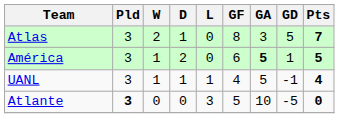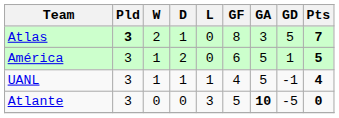Atlas | Pld: normal -> bold
América | GA: bold -> normal
Atlante | Pld: bold -> normal
Atlante | GA: normal -> bold
